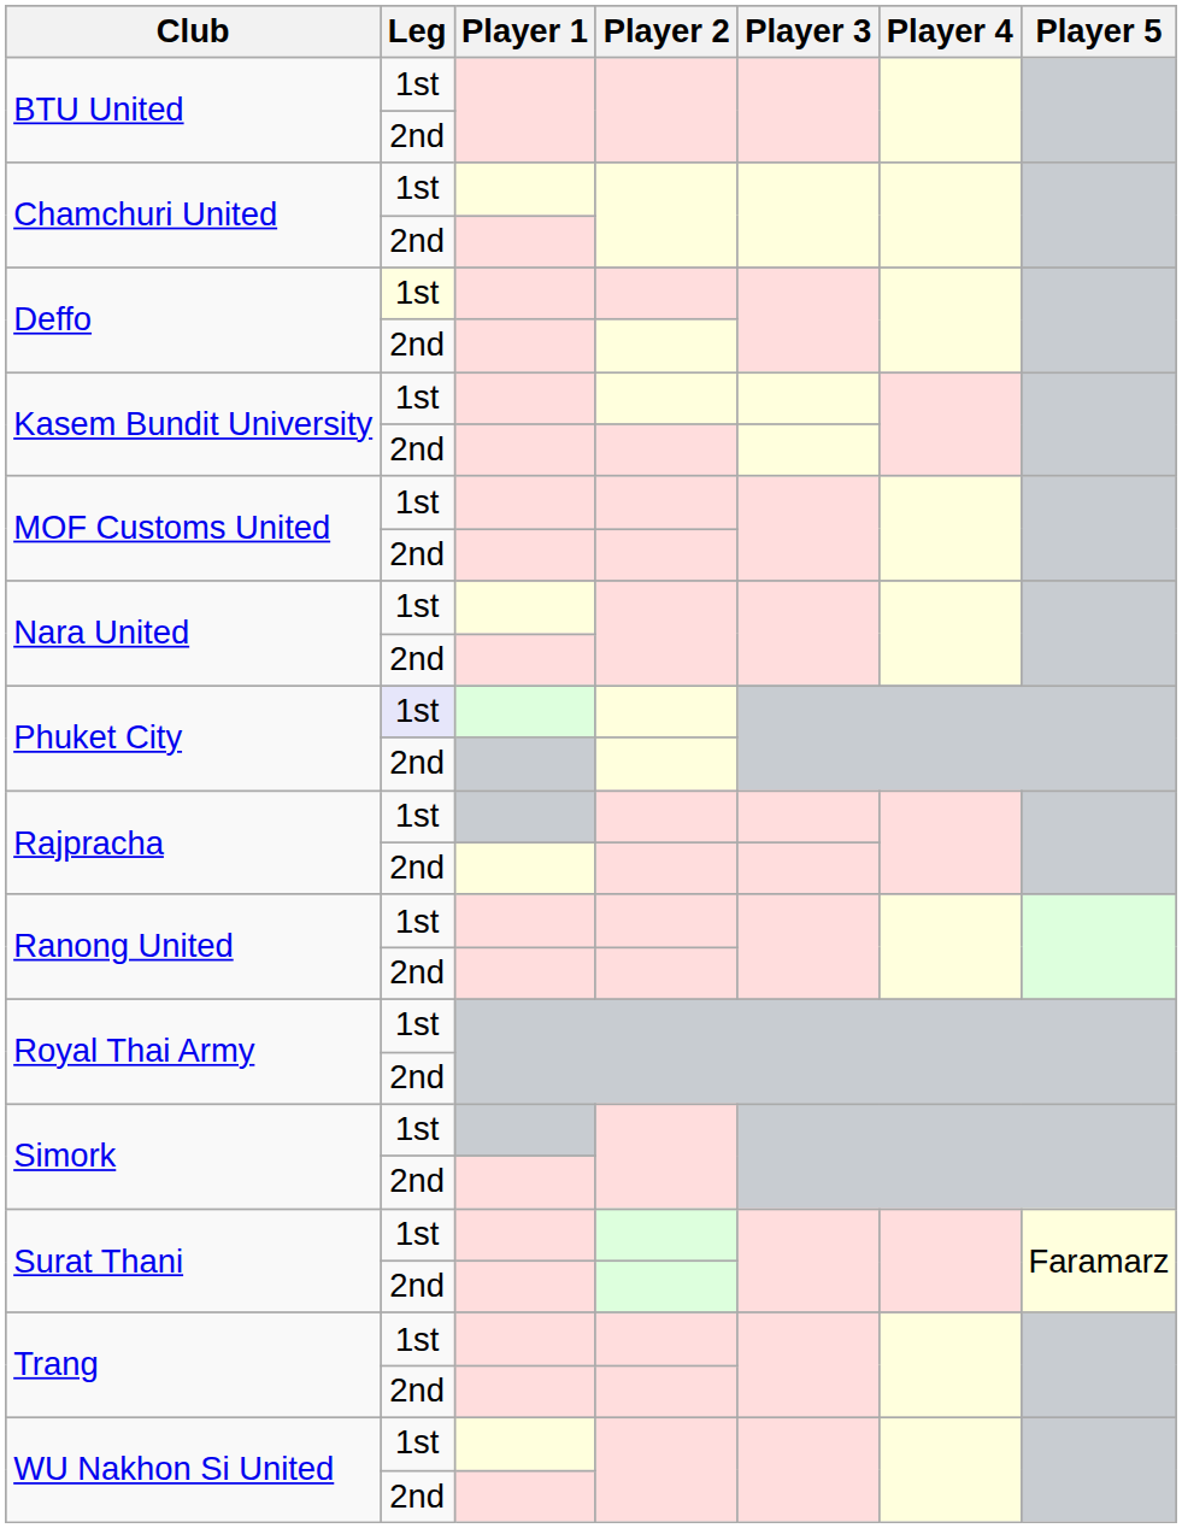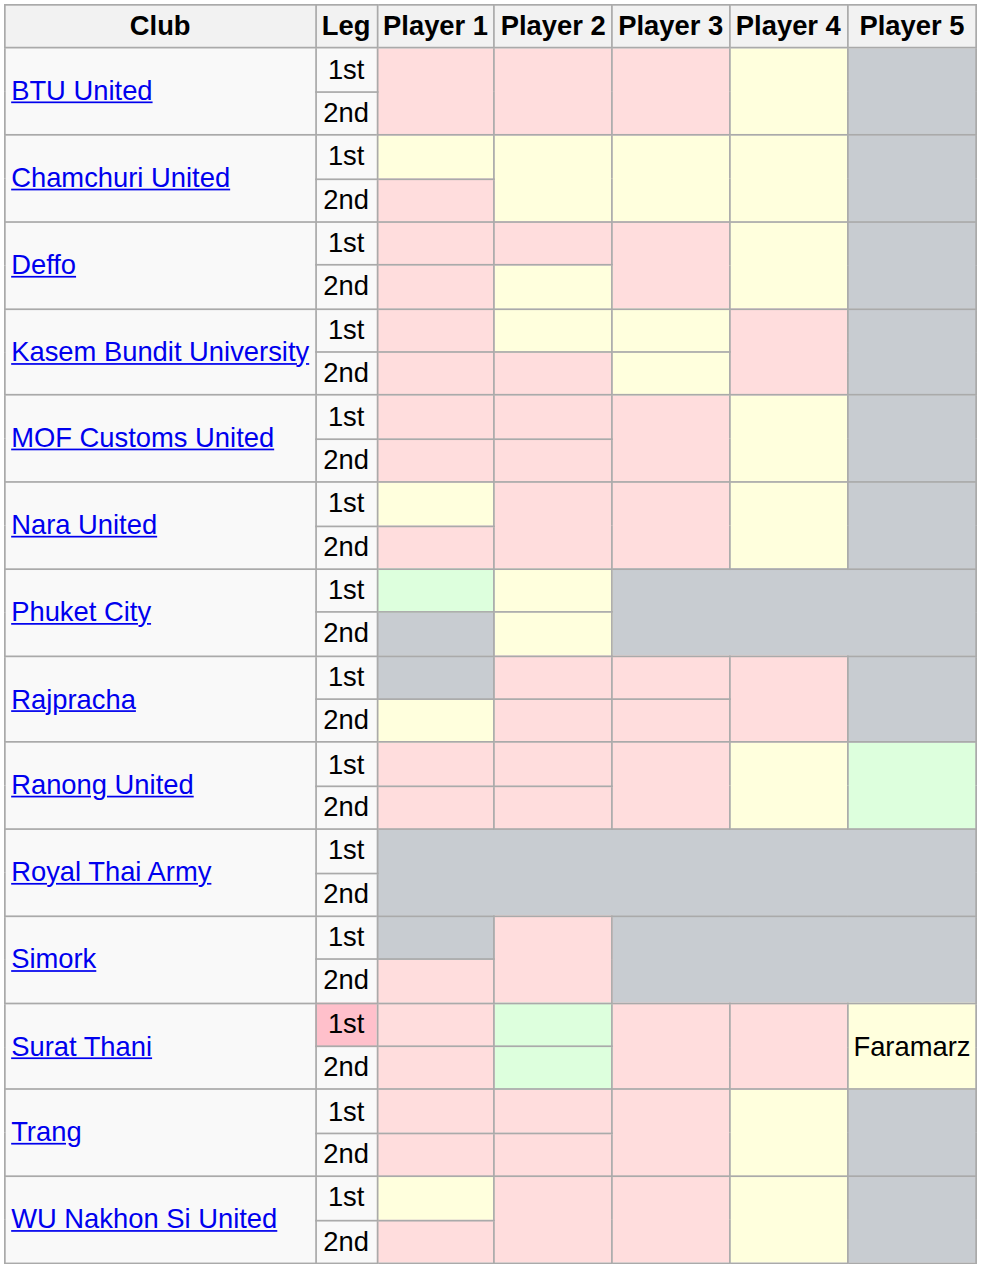Deffo / 1st | Leg: lightyellow background -> no background
Phuket City / 1st | Leg: lavender background -> no background
Surat Thani / 1st | Leg: no background -> pink background
